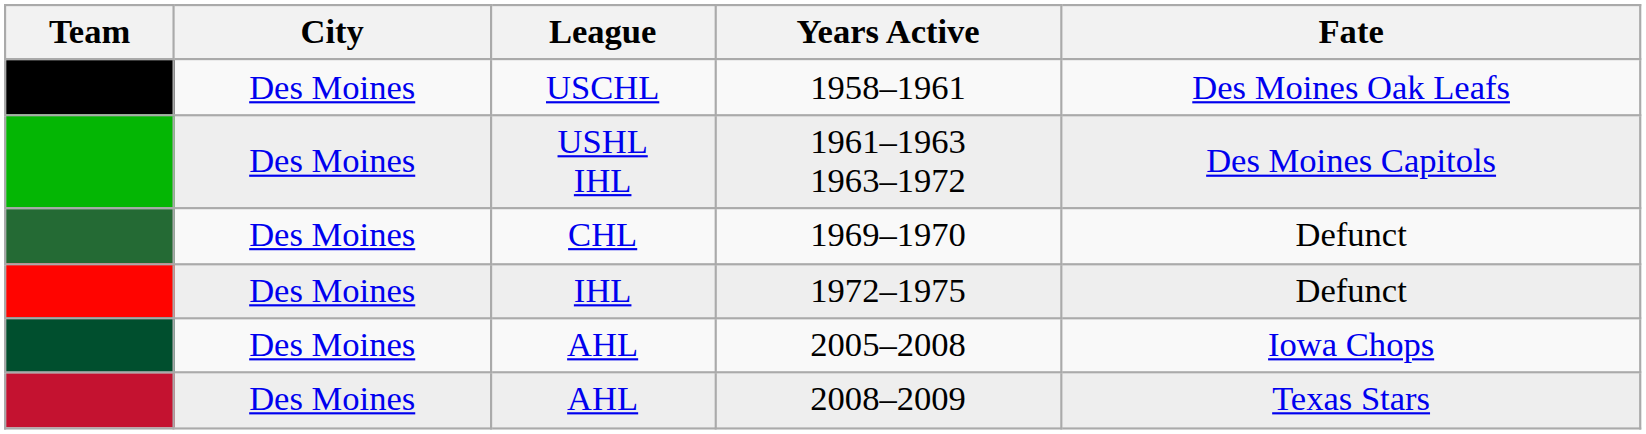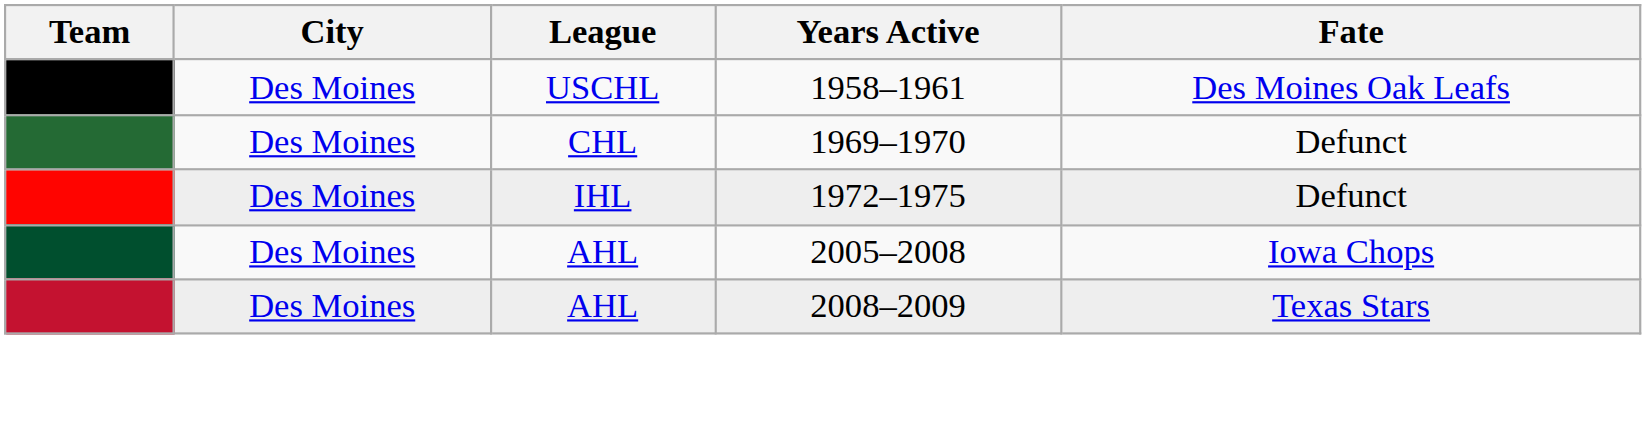- row: Des Moines | USHL IHL | 1961–1963 1963–1972 | Des Moines Capitols
